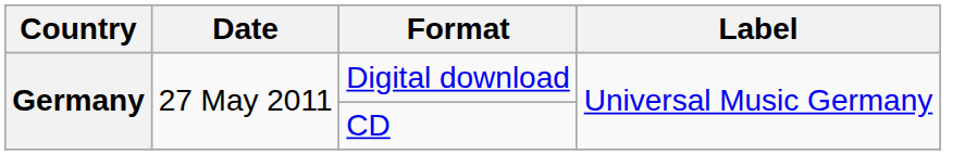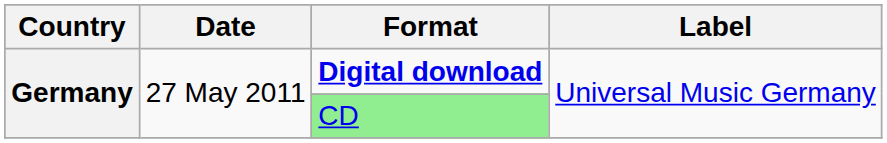Digital download | Format: normal -> bold
CD | Format: no background -> lightgreen background
